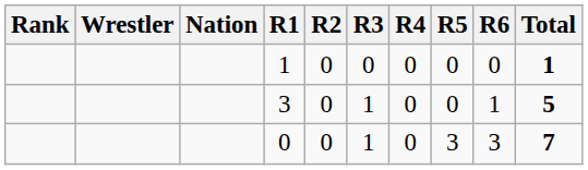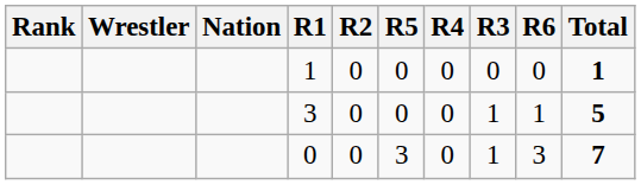columns swapped: R3 <-> R5
